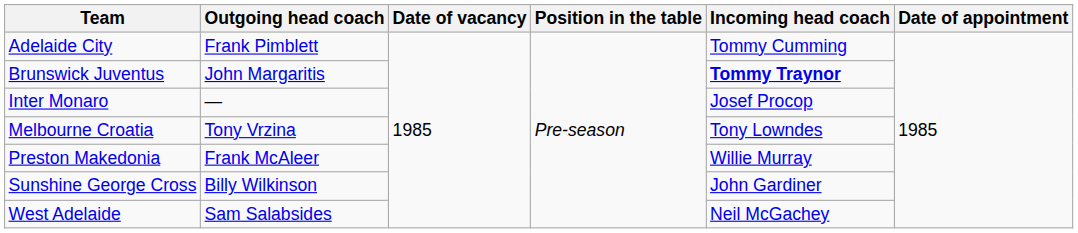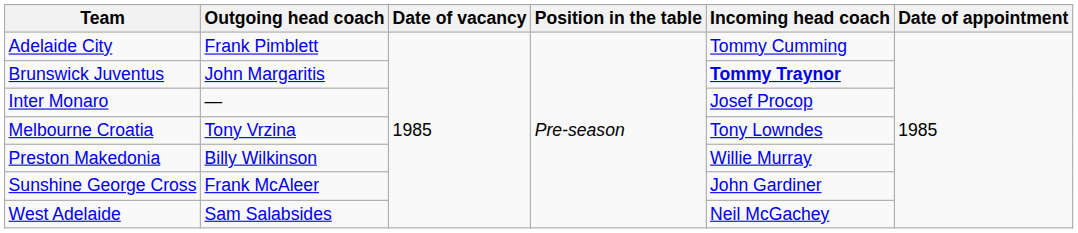Preston Makedonia | Outgoing head coach: Frank McAleer -> Billy Wilkinson
Sunshine George Cross | Outgoing head coach: Billy Wilkinson -> Frank McAleer
